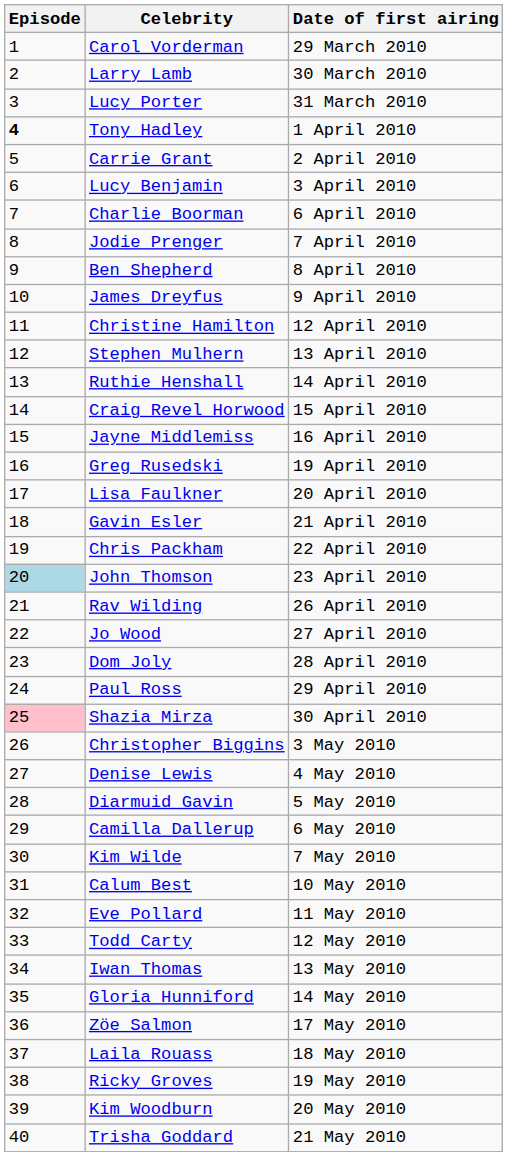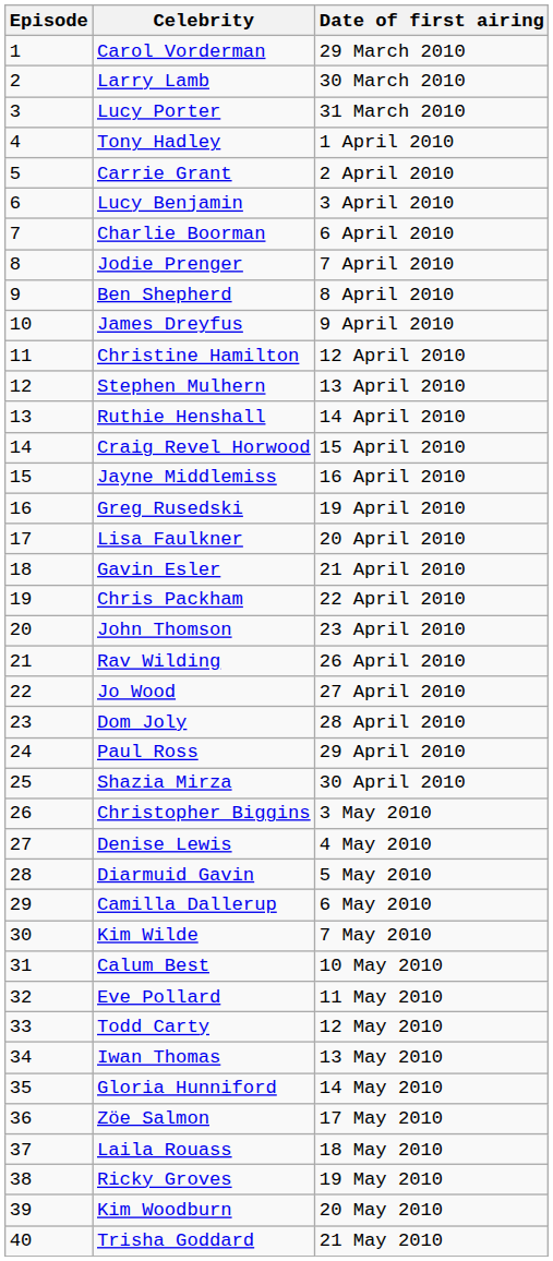Tony Hadley | Episode: bold -> normal
John Thomson | Episode: lightblue background -> no background
Shazia Mirza | Episode: pink background -> no background
